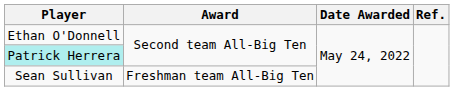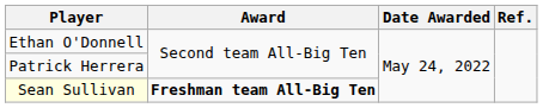row 3 | Player: paleturquoise background -> no background
row 4 | Player: no background -> lightyellow background
row 4 | Award: normal -> bold
